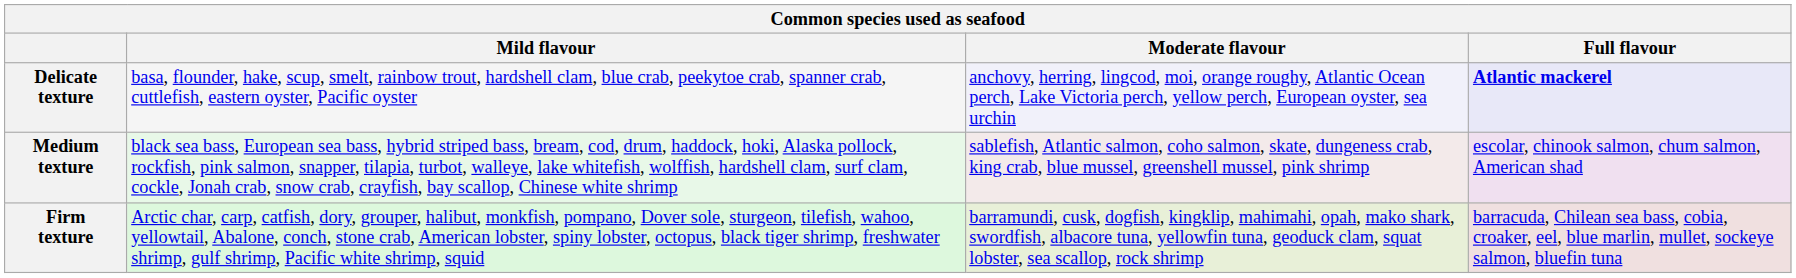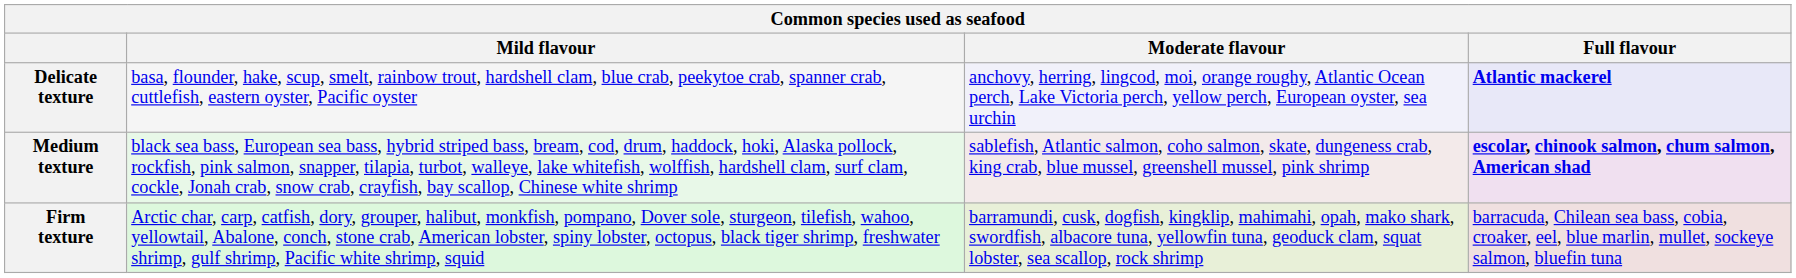Medium texture | Full flavour: normal -> bold
